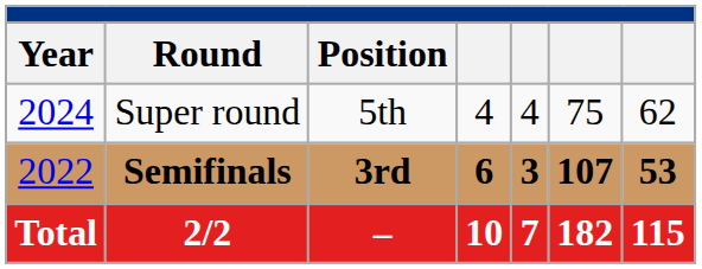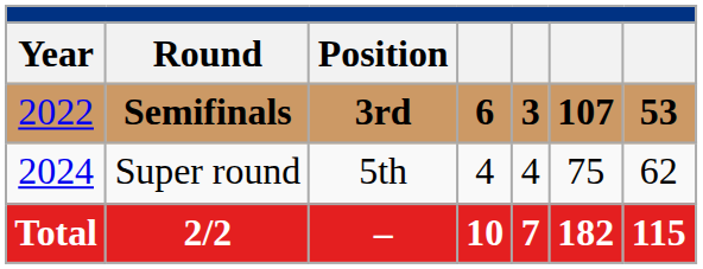rows swapped: Semifinals <-> Super round
